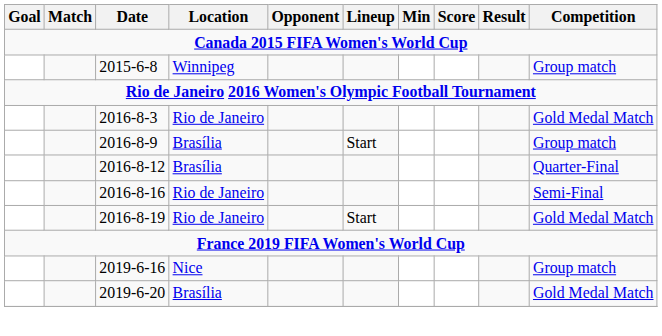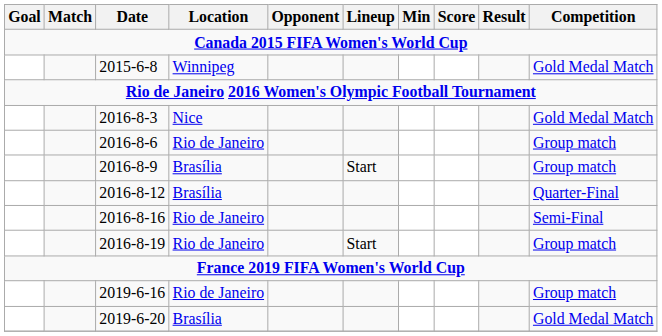2015-6-8 | Competition: Group match -> Gold Medal Match
2016-8-3 | Location: Rio de Janeiro -> Nice
+ row: 2016-8-6 | Rio de Janeiro | Group match
2016-8-19 | Competition: Gold Medal Match -> Group match
2019-6-16 | Location: Nice -> Rio de Janeiro
